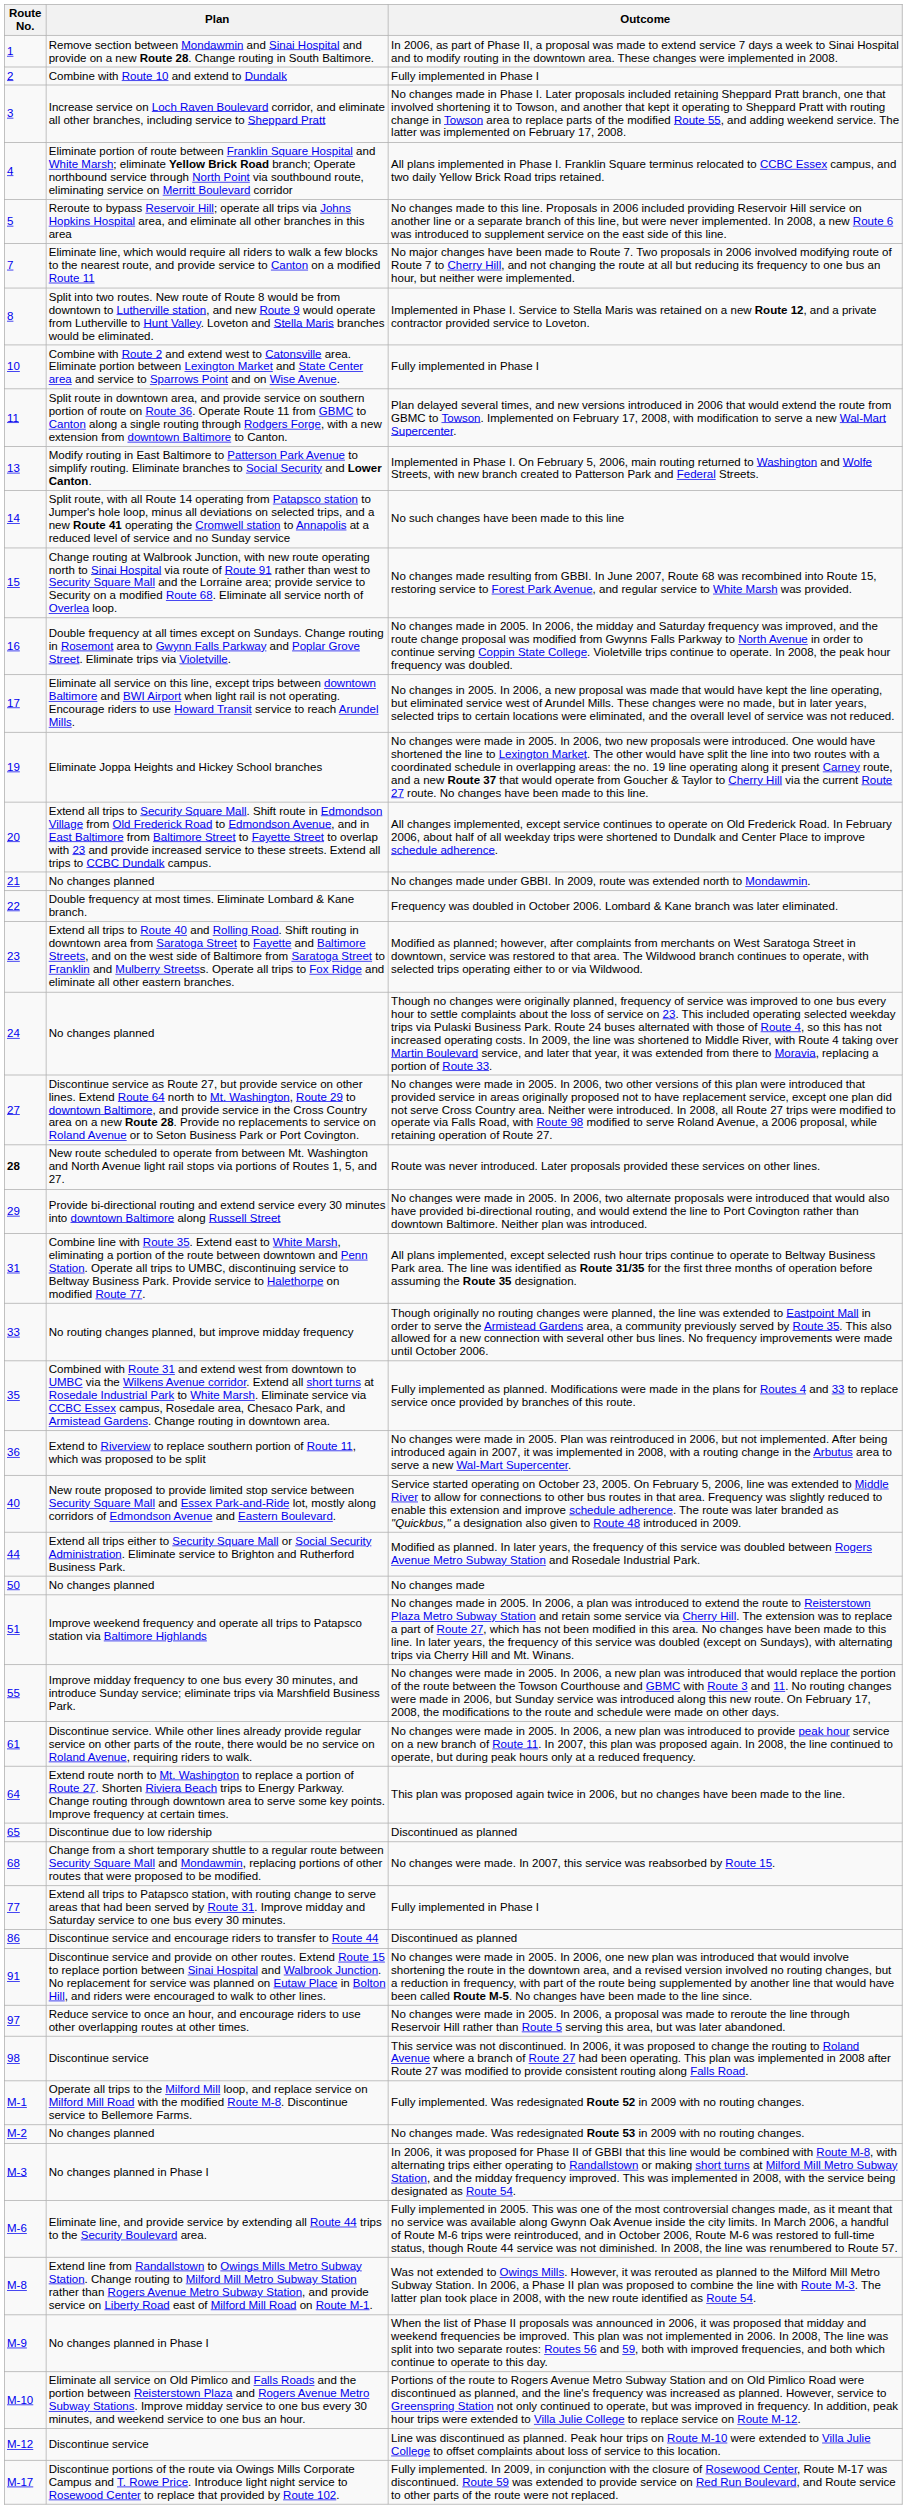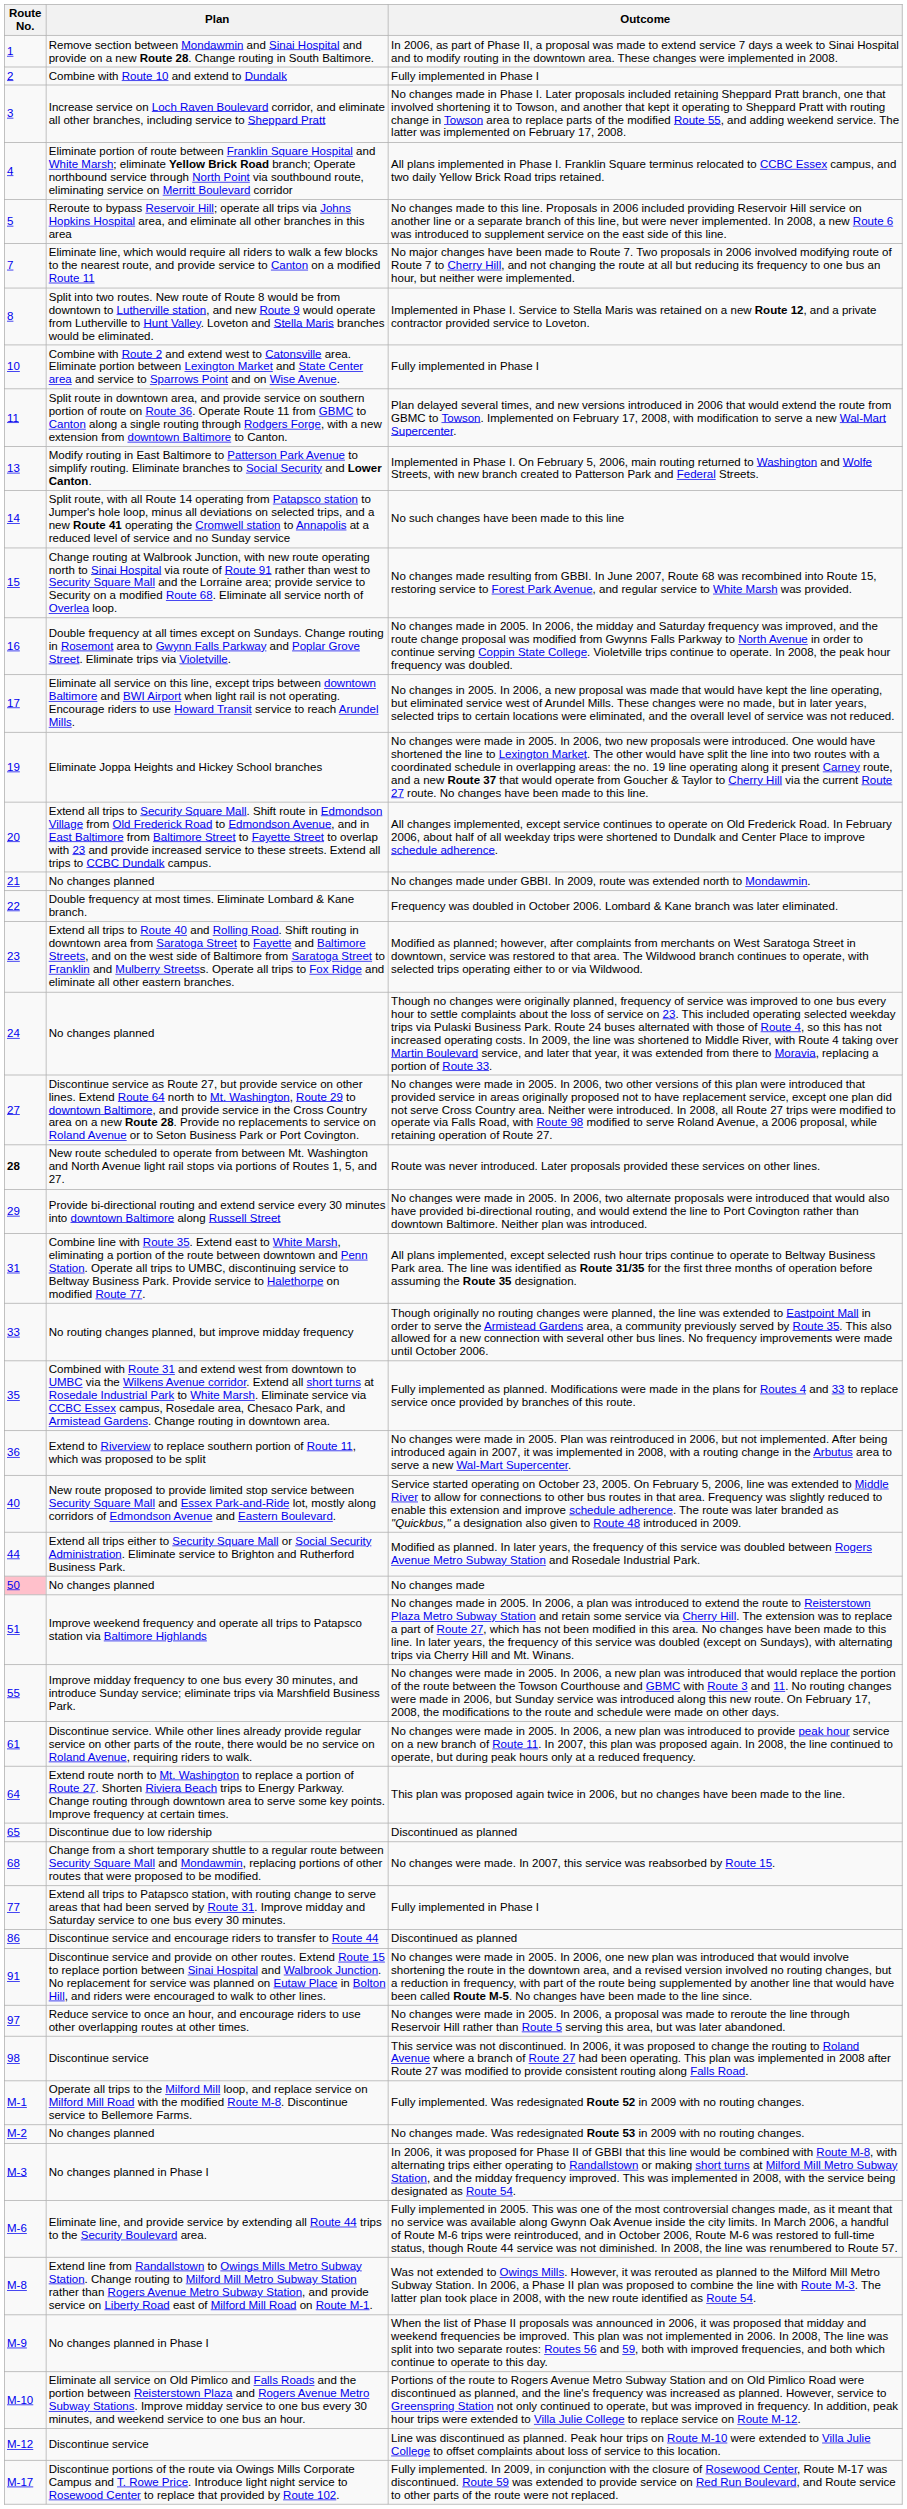No changes made | Route No.: no background -> pink background
